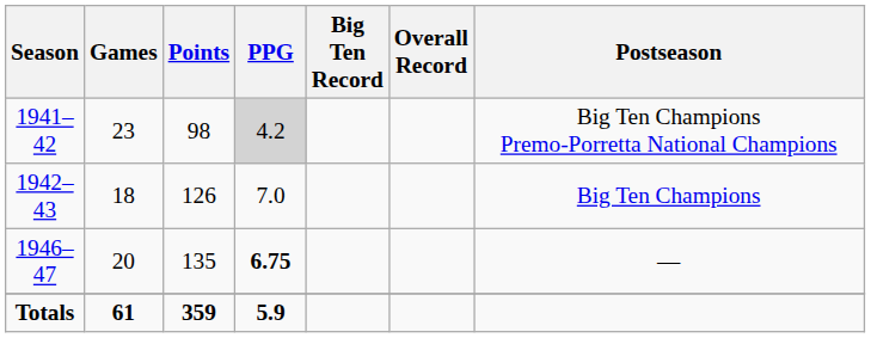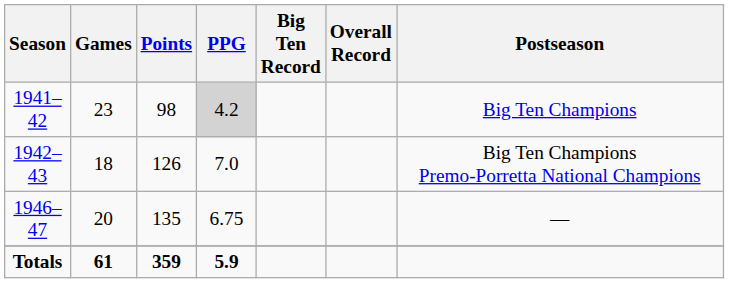1941–42 | Postseason: Big Ten Champions Premo-Porretta National Champions -> Big Ten Champions
1942–43 | Postseason: Big Ten Champions -> Big Ten Champions Premo-Porretta National Champions
1946–47 | PPG: bold -> normal
